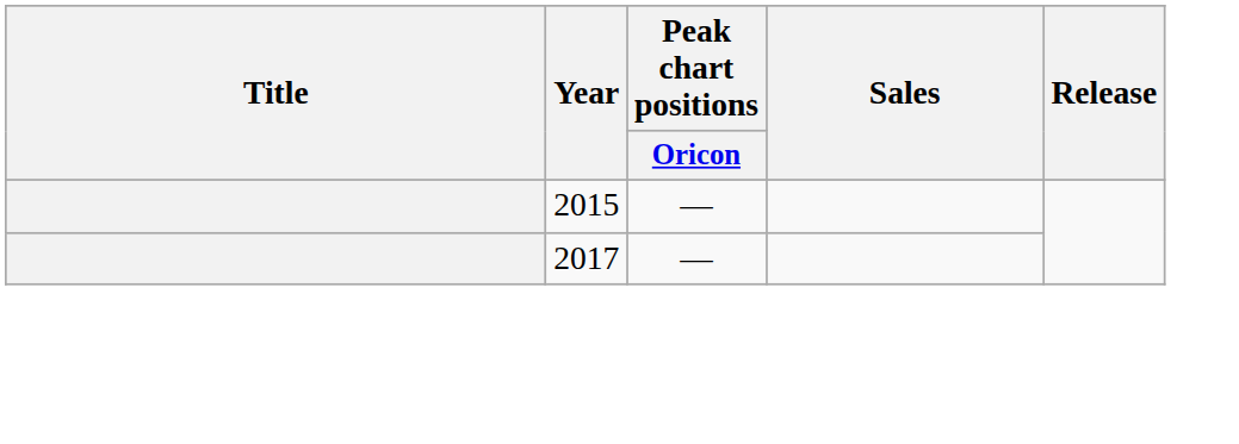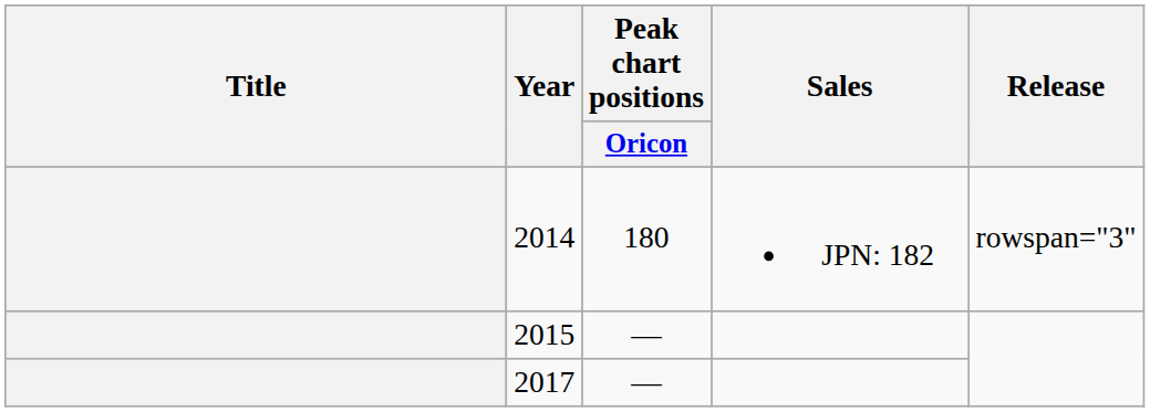+ row: 2014 | 180 | JPN: 182 | rowspan="3"
